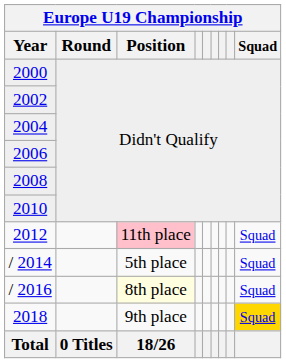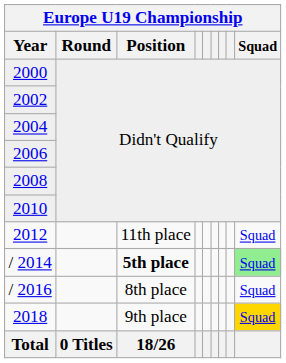2012 | Position: pink background -> no background
/ 2014 | Position: normal -> bold
/ 2014 | Squad: no background -> lightgreen background
/ 2016 | Position: lightyellow background -> no background
